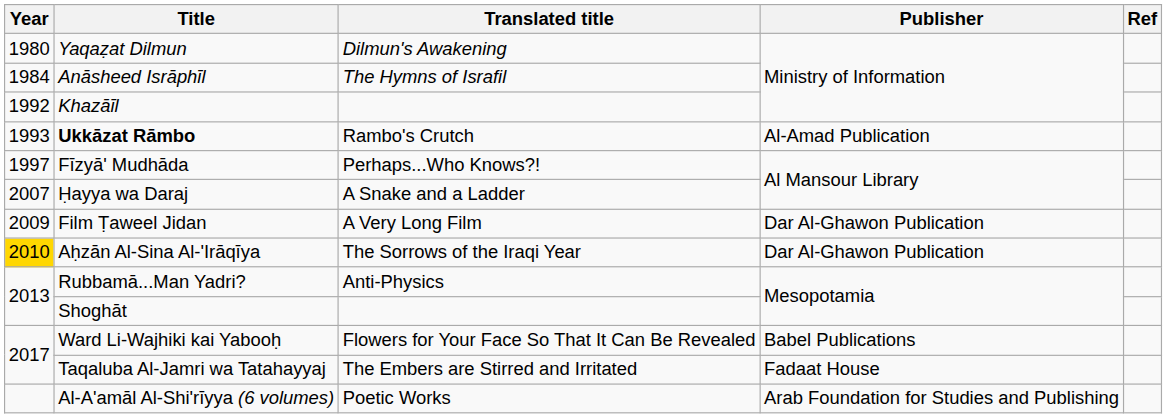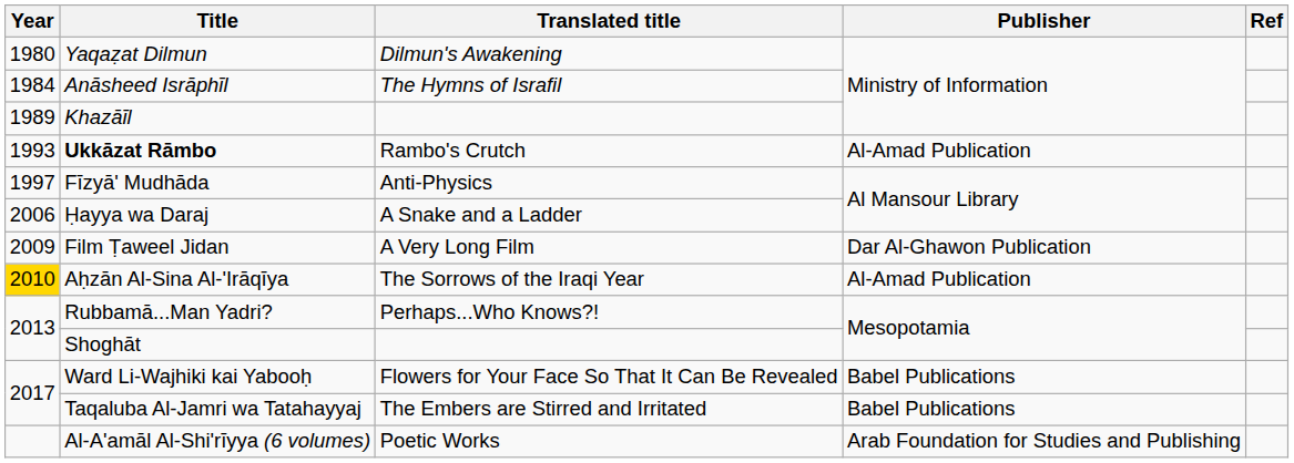Khazāīl | Year: 1992 -> 1989
Fīzyā' Mudhāda | Translated title: Perhaps...Who Knows?! -> Anti-Physics
Ḥayya wa Daraj | Year: 2007 -> 2006
Aḥzān Al-Sina Al-'Irāqīya | Publisher: Dar Al-Ghawon Publication -> Al-Amad Publication
Rubbamā...Man Yadri? | Translated title: Anti-Physics -> Perhaps...Who Knows?!
Taqaluba Al-Jamri wa Tatahayyaj | Publisher: Fadaat House -> Babel Publications
